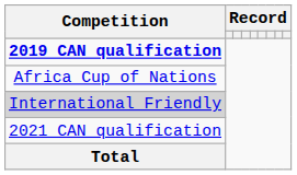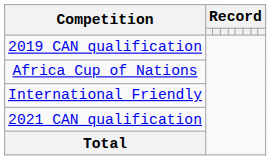2019 CAN qualification | Competition: bold -> normal
International Friendly | Competition: lightgrey background -> no background
